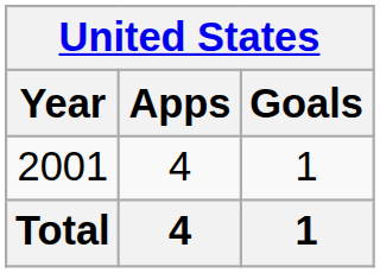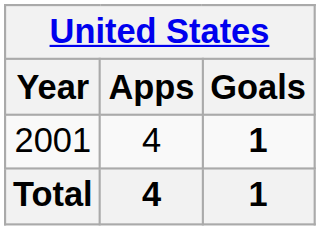2001 | Goals: normal -> bold
